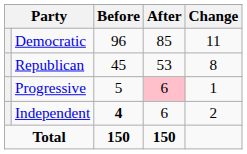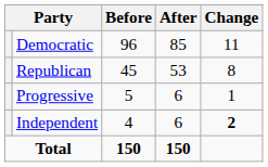Progressive | After: pink background -> no background
Independent | Before: bold -> normal
Independent | Change: normal -> bold
